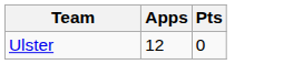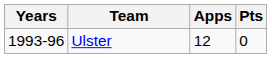+ column: Years | 1993-96
